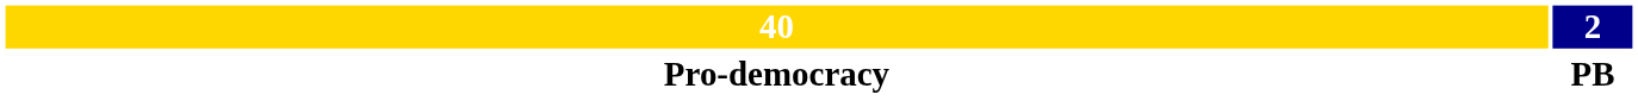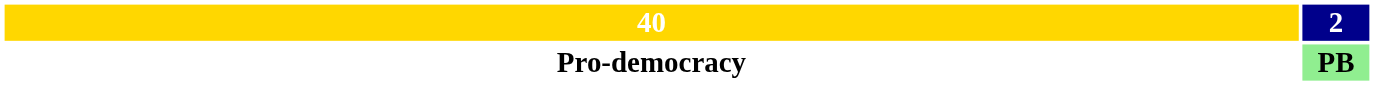Pro-democracy | 2: no background -> lightgreen background
